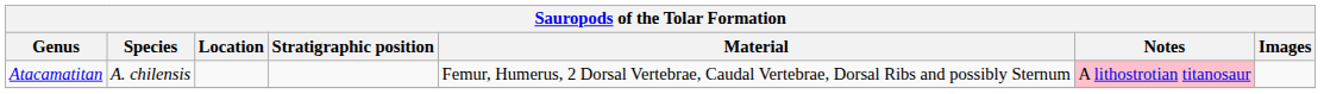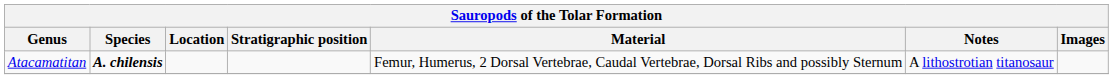Atacamatitan | Species: normal -> bold
Atacamatitan | Notes: pink background -> no background
